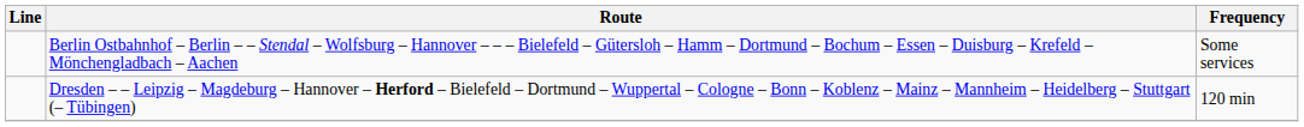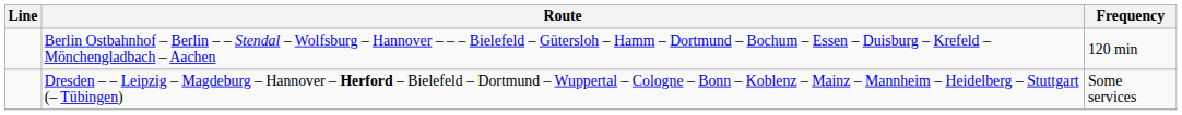row 2 | Frequency: Some services -> 120 min
row 3 | Frequency: 120 min -> Some services
